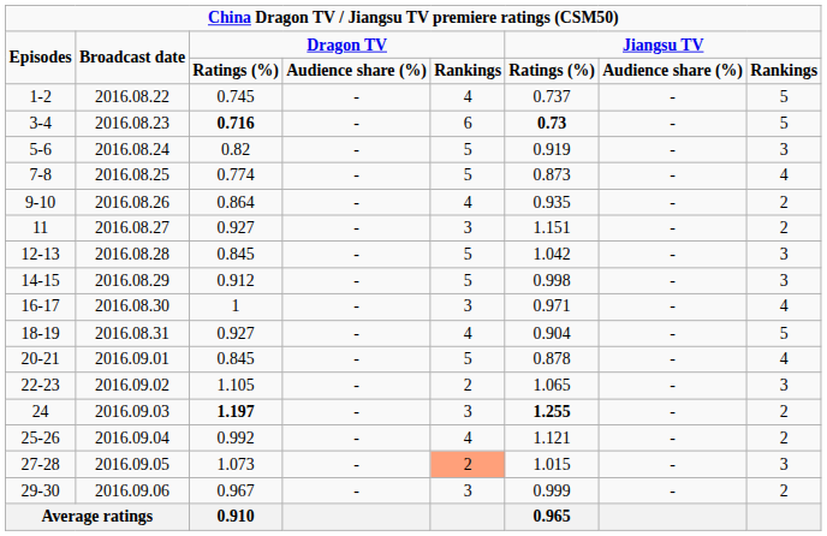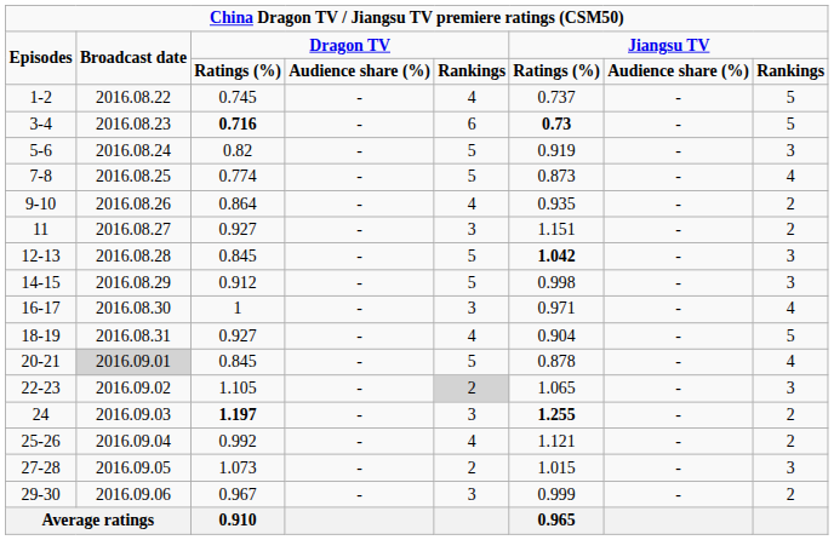12-13 | column 6: normal -> bold
20-21 | column 2: no background -> lightgrey background
22-23 | column 5: no background -> lightgrey background
27-28 | column 5: lightsalmon background -> no background
